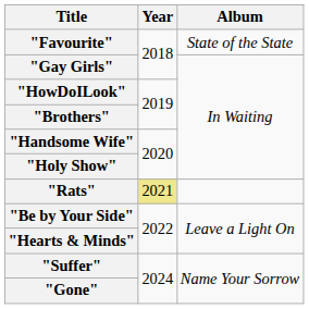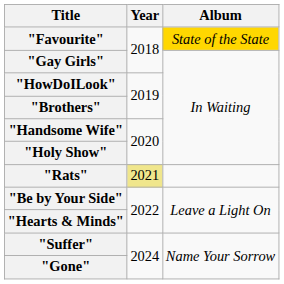"Favourite" | Album: no background -> gold background
